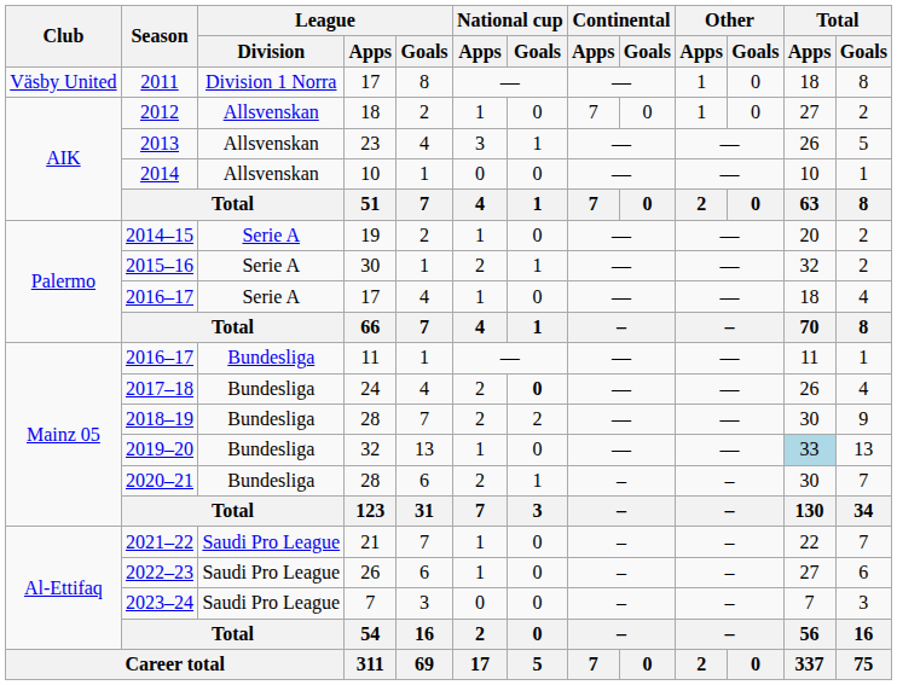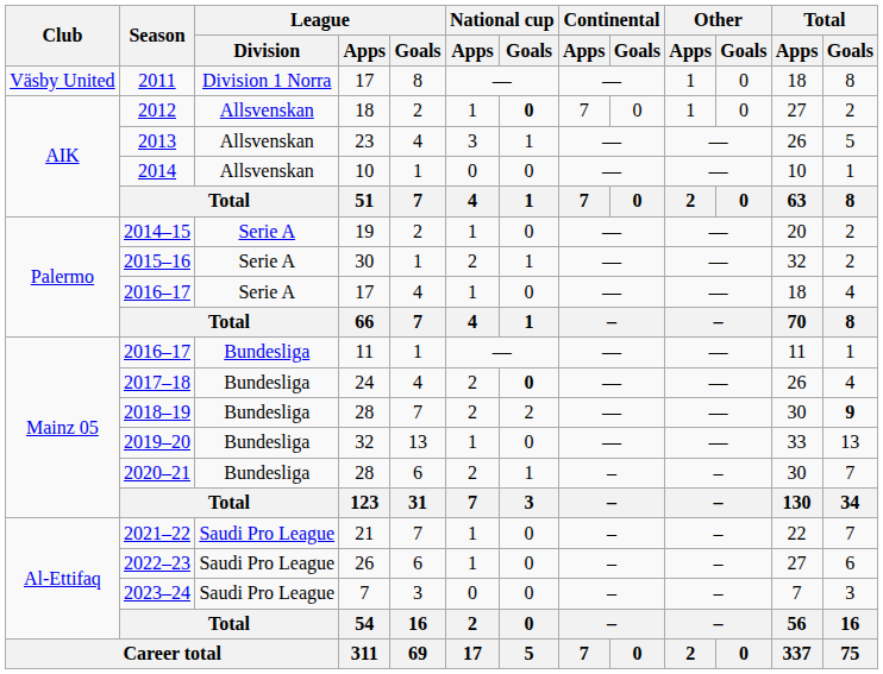2012 | National cup / Goals: normal -> bold
2018–19 | Total / Goals: normal -> bold
2019–20 | Total / Apps: lightblue background -> no background
